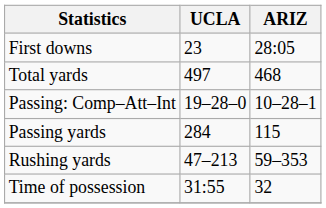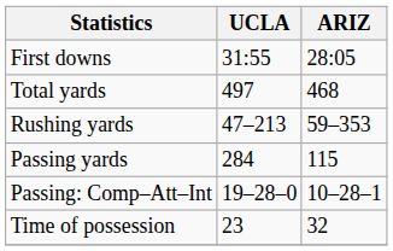First downs | UCLA: 23 -> 31:55
rows swapped: Rushing yards <-> Passing: Comp–Att–Int
Time of possession | UCLA: 31:55 -> 23
